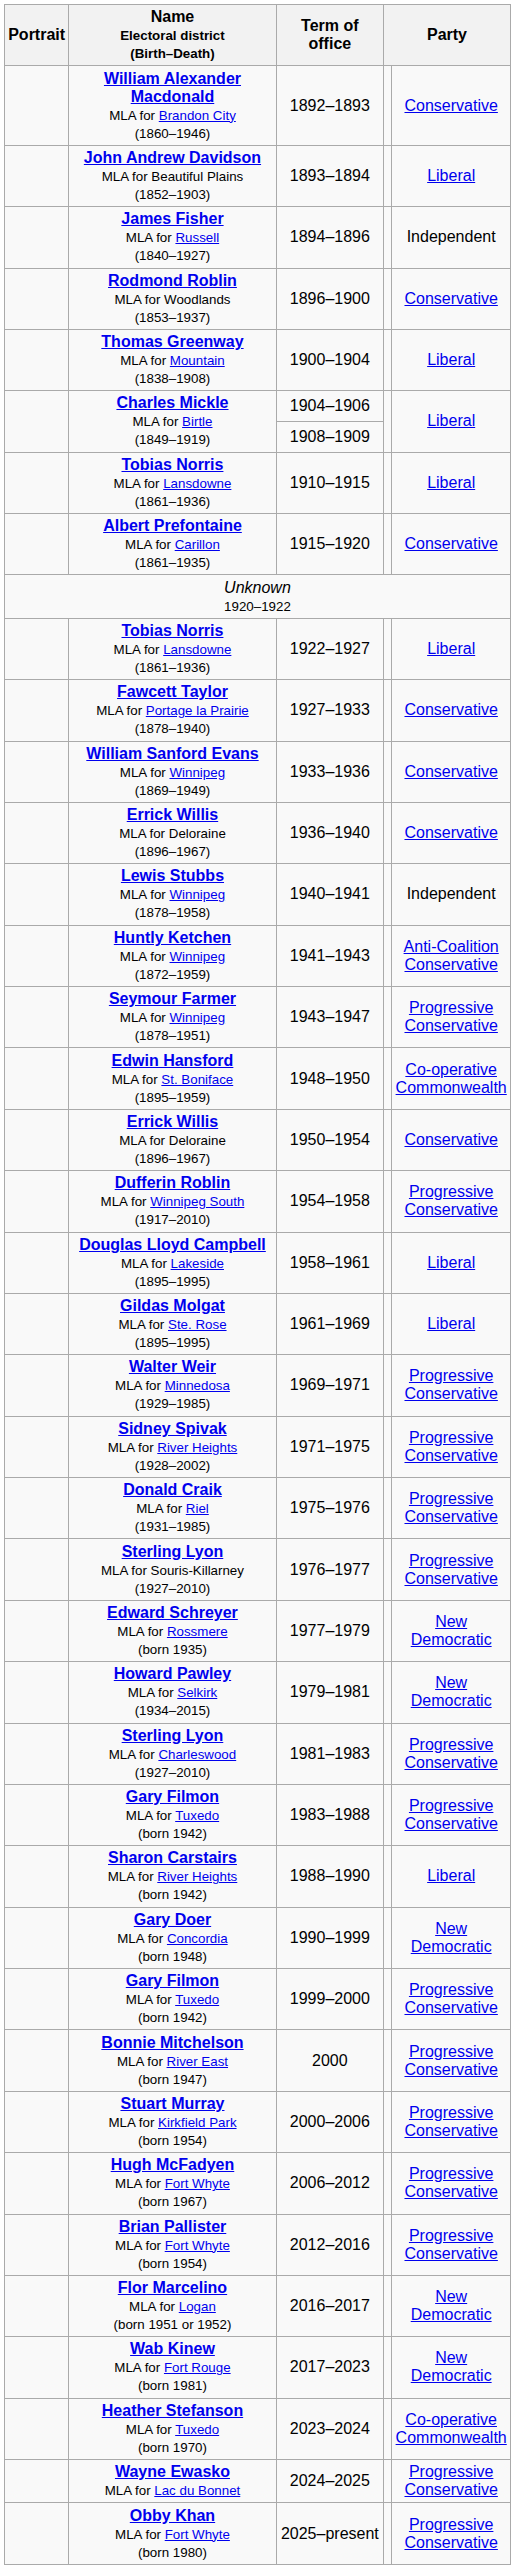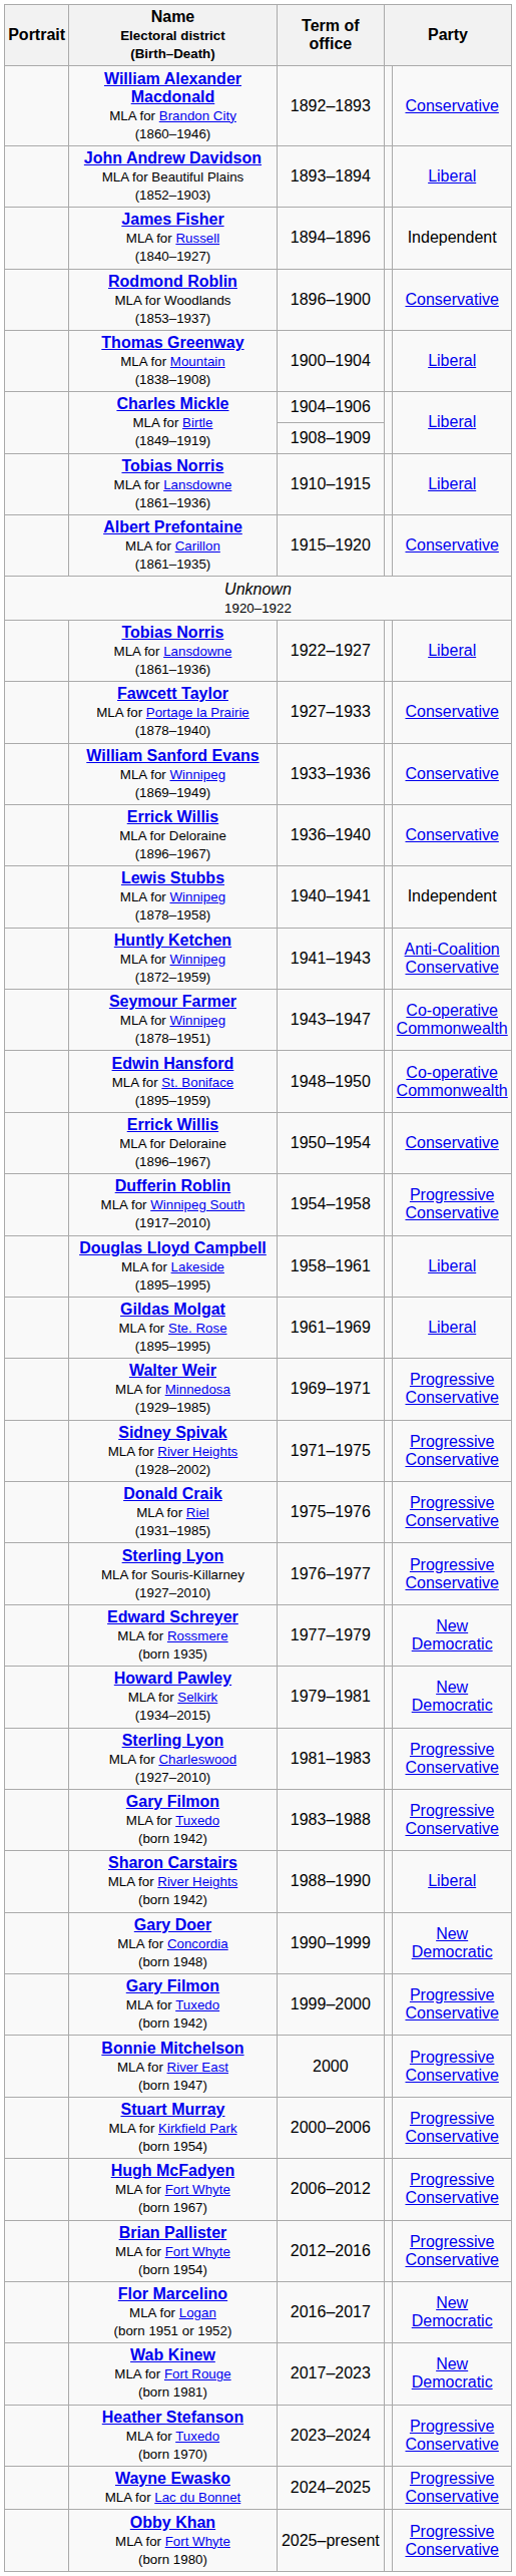Seymour Farmer MLA for Winnipeg (1878–1951) | column 5: Progressive Conservative -> Co-operative Commonwealth
Heather Stefanson MLA for Tuxedo (born 1970) | column 5: Co-operative Commonwealth -> Progressive Conservative
